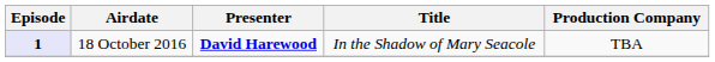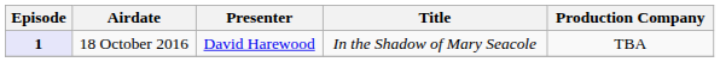18 October 2016 | Presenter: bold -> normal
